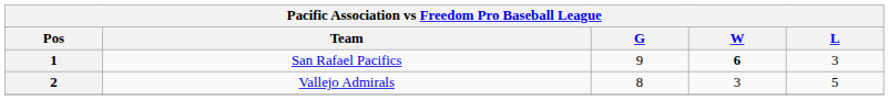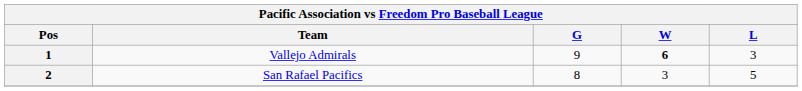1 | Team: San Rafael Pacifics -> Vallejo Admirals
2 | Team: Vallejo Admirals -> San Rafael Pacifics
